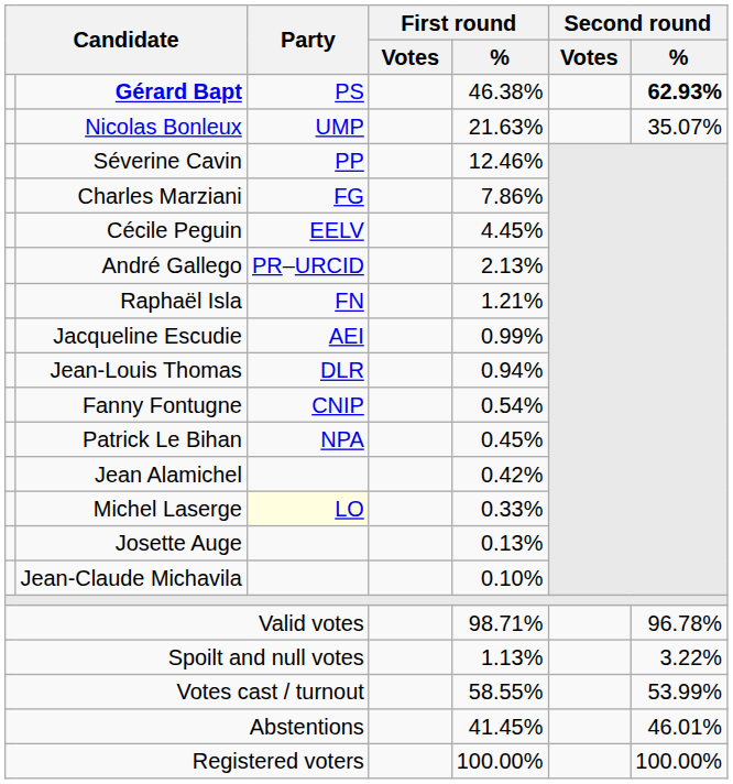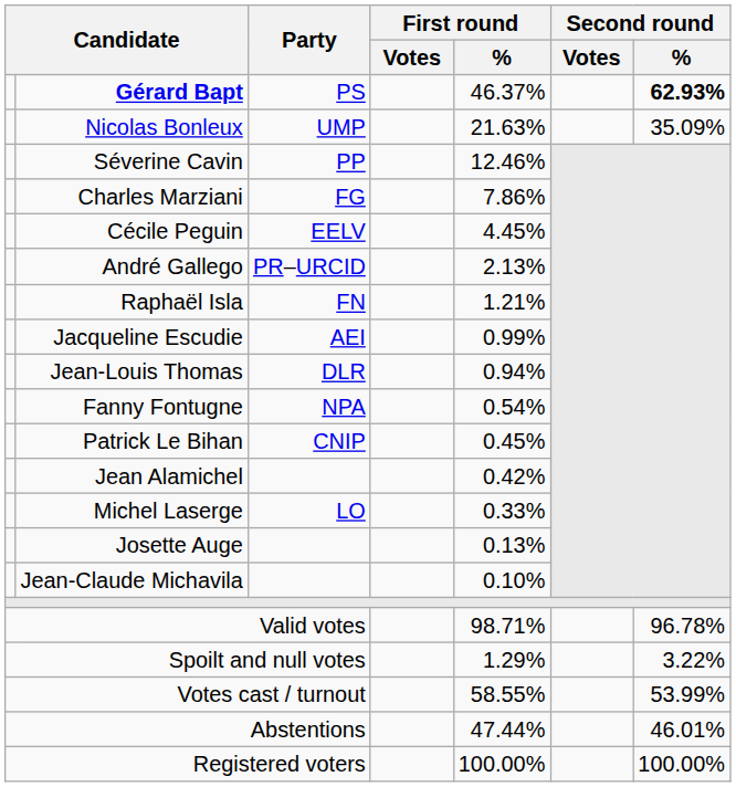Gérard Bapt | First round / %: 46.38% -> 46.37%
Nicolas Bonleux | Second round / %: 35.07% -> 35.09%
Fanny Fontugne | Party: CNIP -> NPA
Patrick Le Bihan | Party: NPA -> CNIP
Michel Laserge | Party: lightyellow background -> no background
Spoilt and null votes | First round / %: 1.13% -> 1.29%
Abstentions | First round / %: 41.45% -> 47.44%
